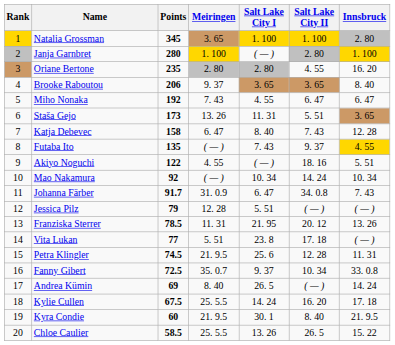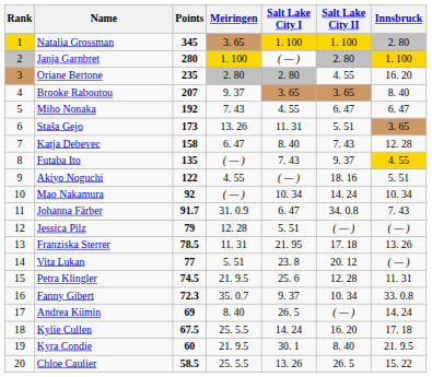Brooke Raboutou | Points: 206 -> 207
Franziska Sterrer | Salt Lake City II: 20. 12 -> 17. 18
Vita Lukan | Salt Lake City II: 17. 18 -> 20. 12
Fanny Gibert | Points: 72.5 -> 72.3
